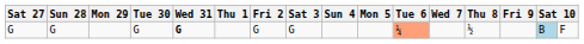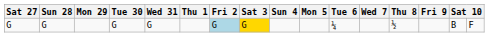row 2 | Wed 31: bold -> normal
row 2 | Fri 2: no background -> lightblue background
row 2 | Sat 3: no background -> gold background
row 2 | Tue 6: lightsalmon background -> no background
row 2 | column 15: lightblue background -> no background
